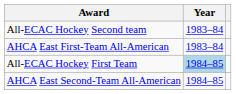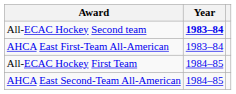row 2 | Year: normal -> bold
row 4 | Year: lightblue background -> no background
